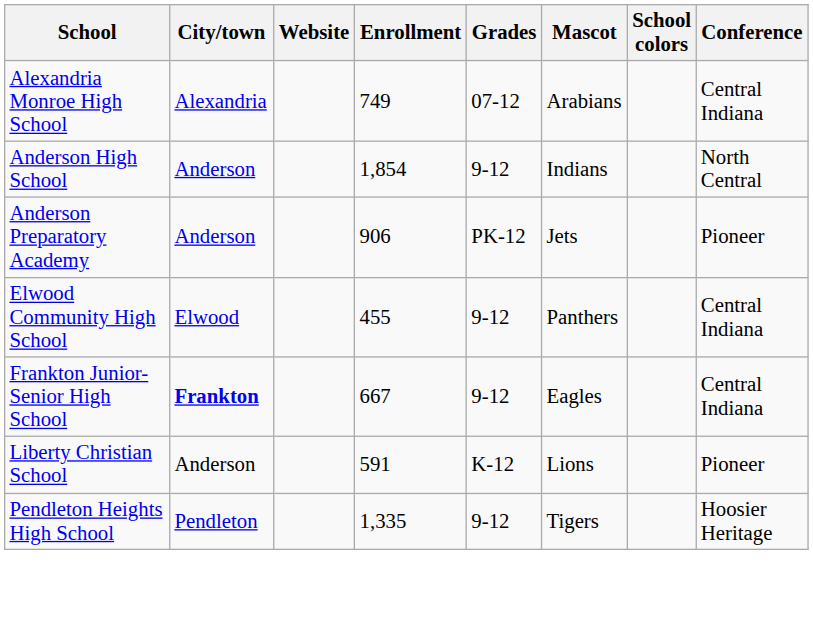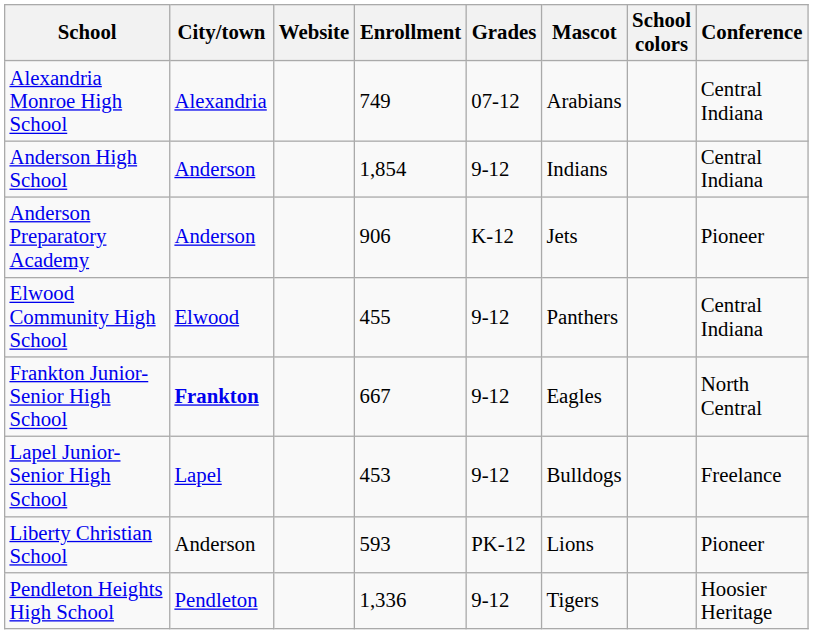Anderson High School | Conference: North Central -> Central Indiana
Anderson Preparatory Academy | Grades: PK-12 -> K-12
Frankton Junior-Senior High School | Conference: Central Indiana -> North Central
+ row: Lapel Junior-Senior High School | Lapel | 453 | 9-12 | Bulldogs | Freelance
Liberty Christian School | Enrollment: 591 -> 593
Liberty Christian School | Grades: K-12 -> PK-12
Pendleton Heights High School | Enrollment: 1,335 -> 1,336
